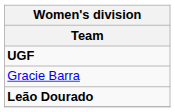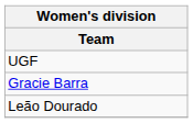UGF | Team: bold -> normal
Leão Dourado | Team: bold -> normal
